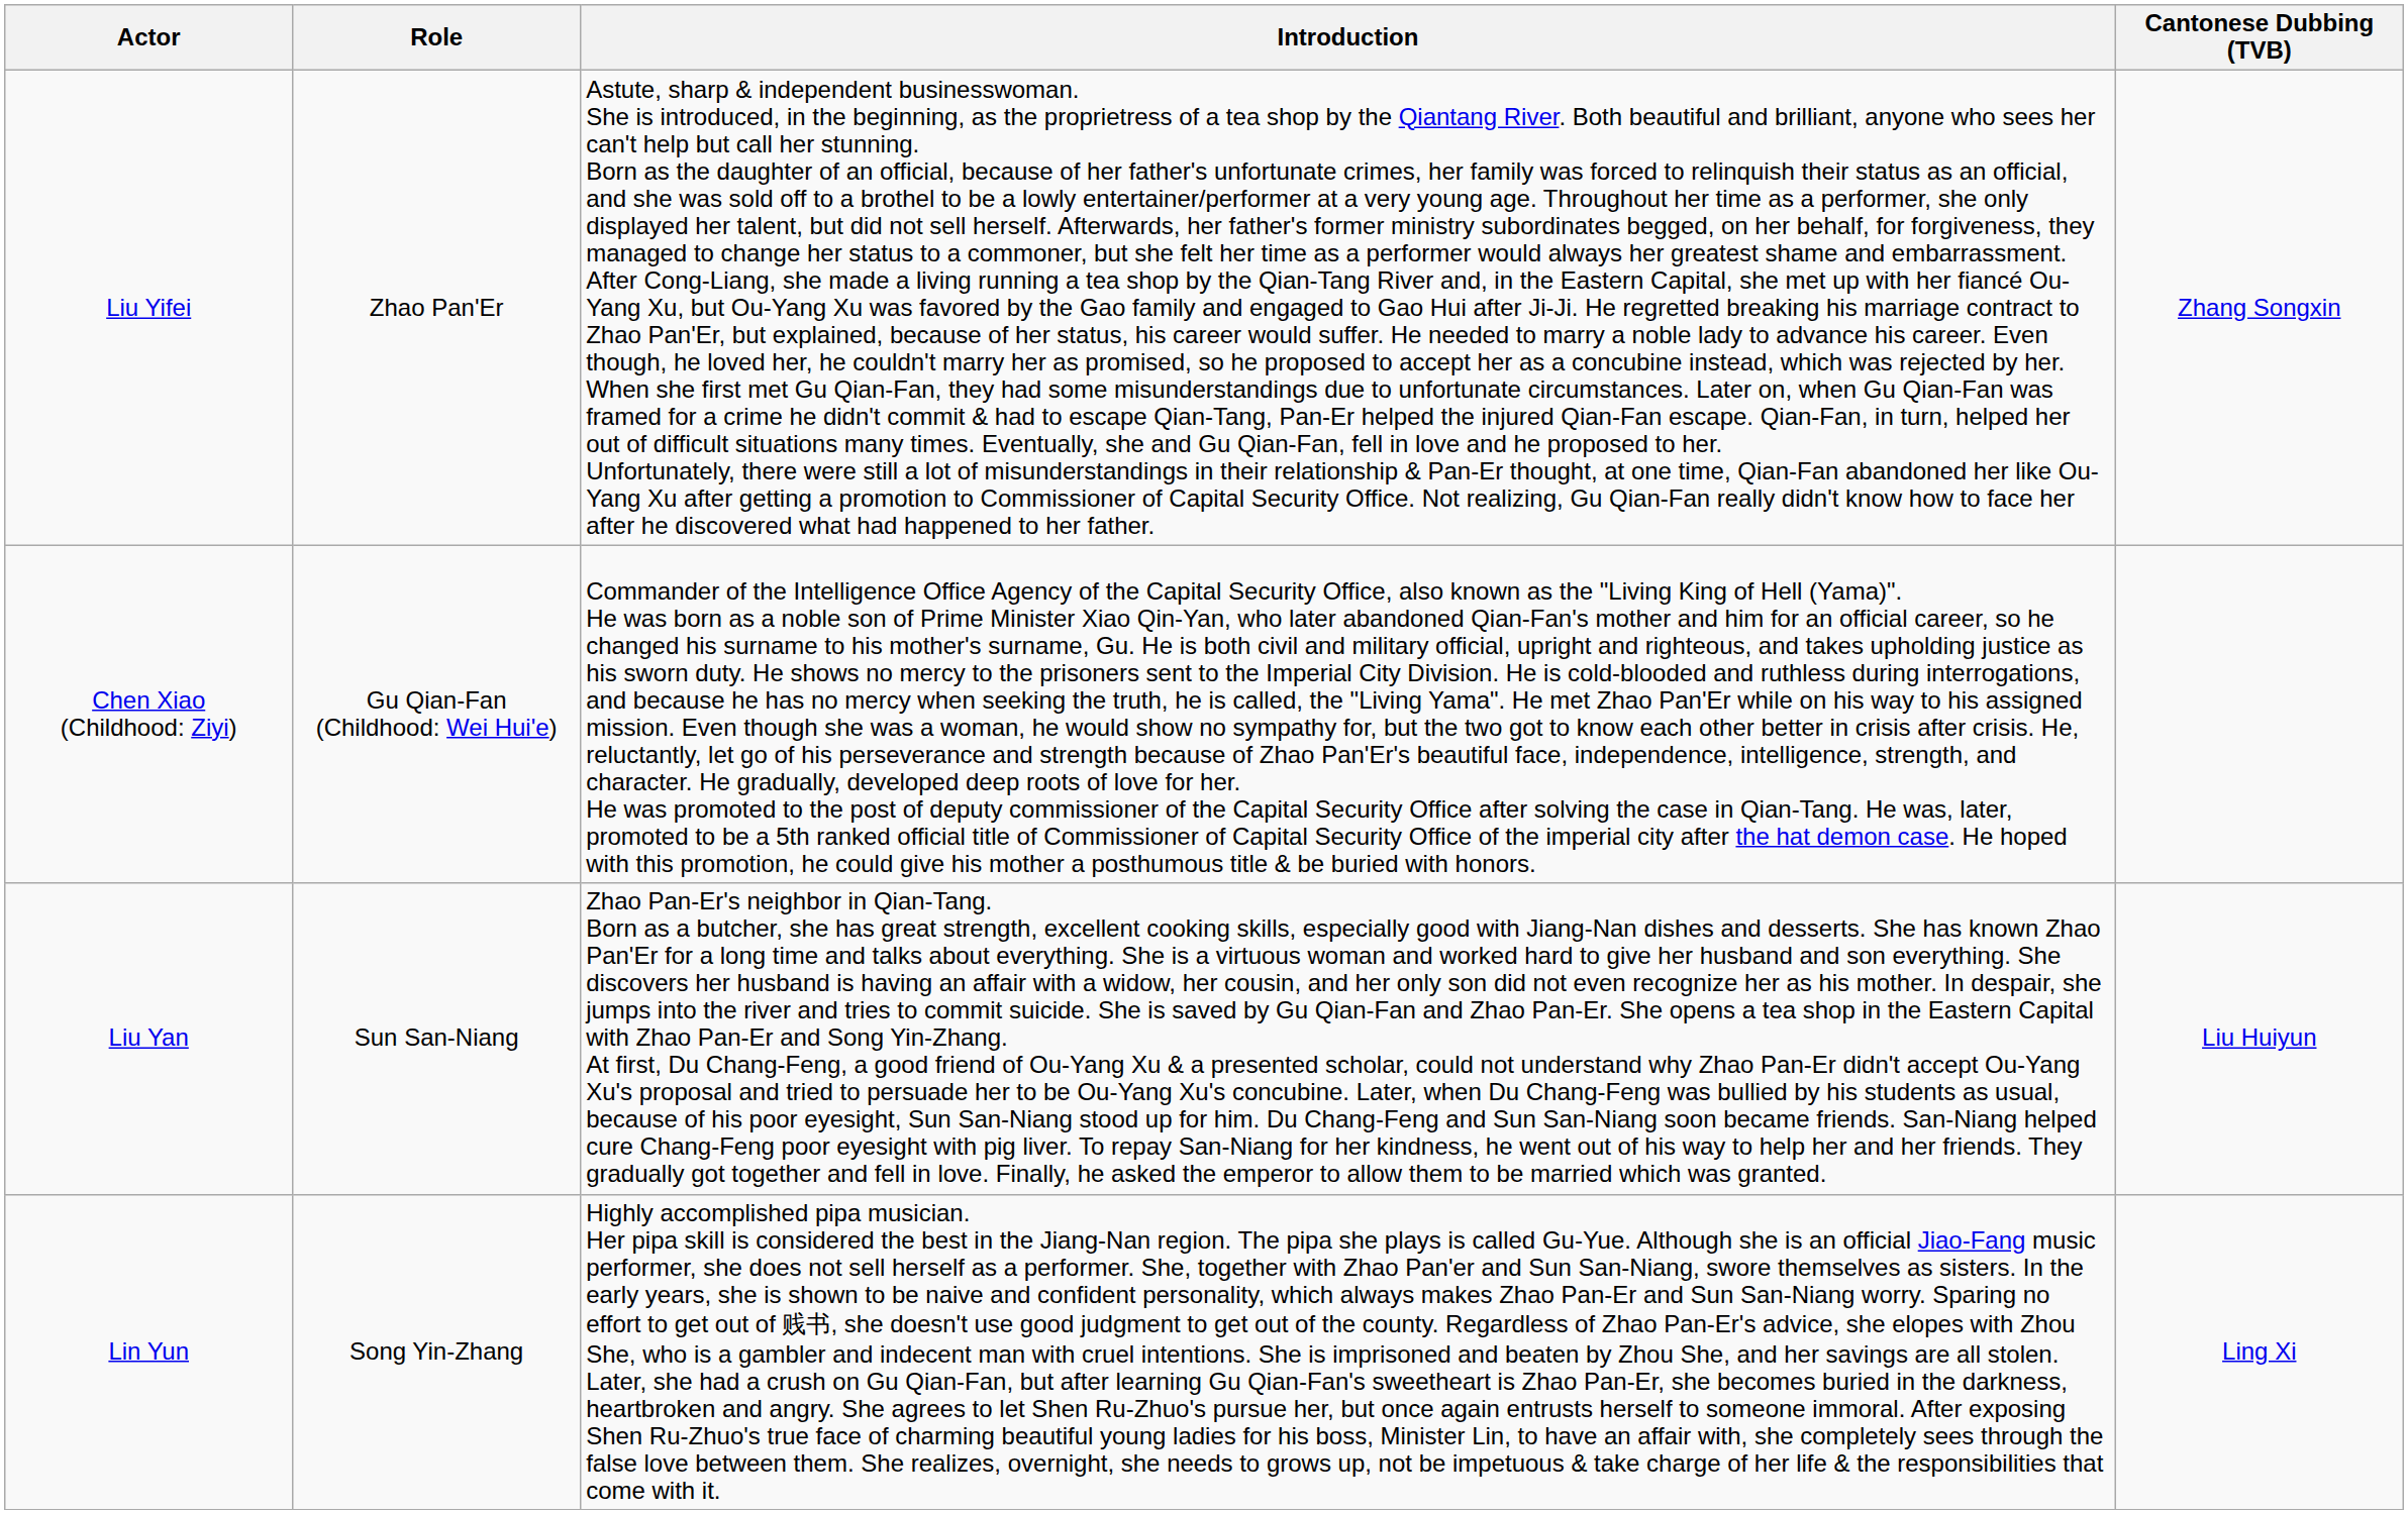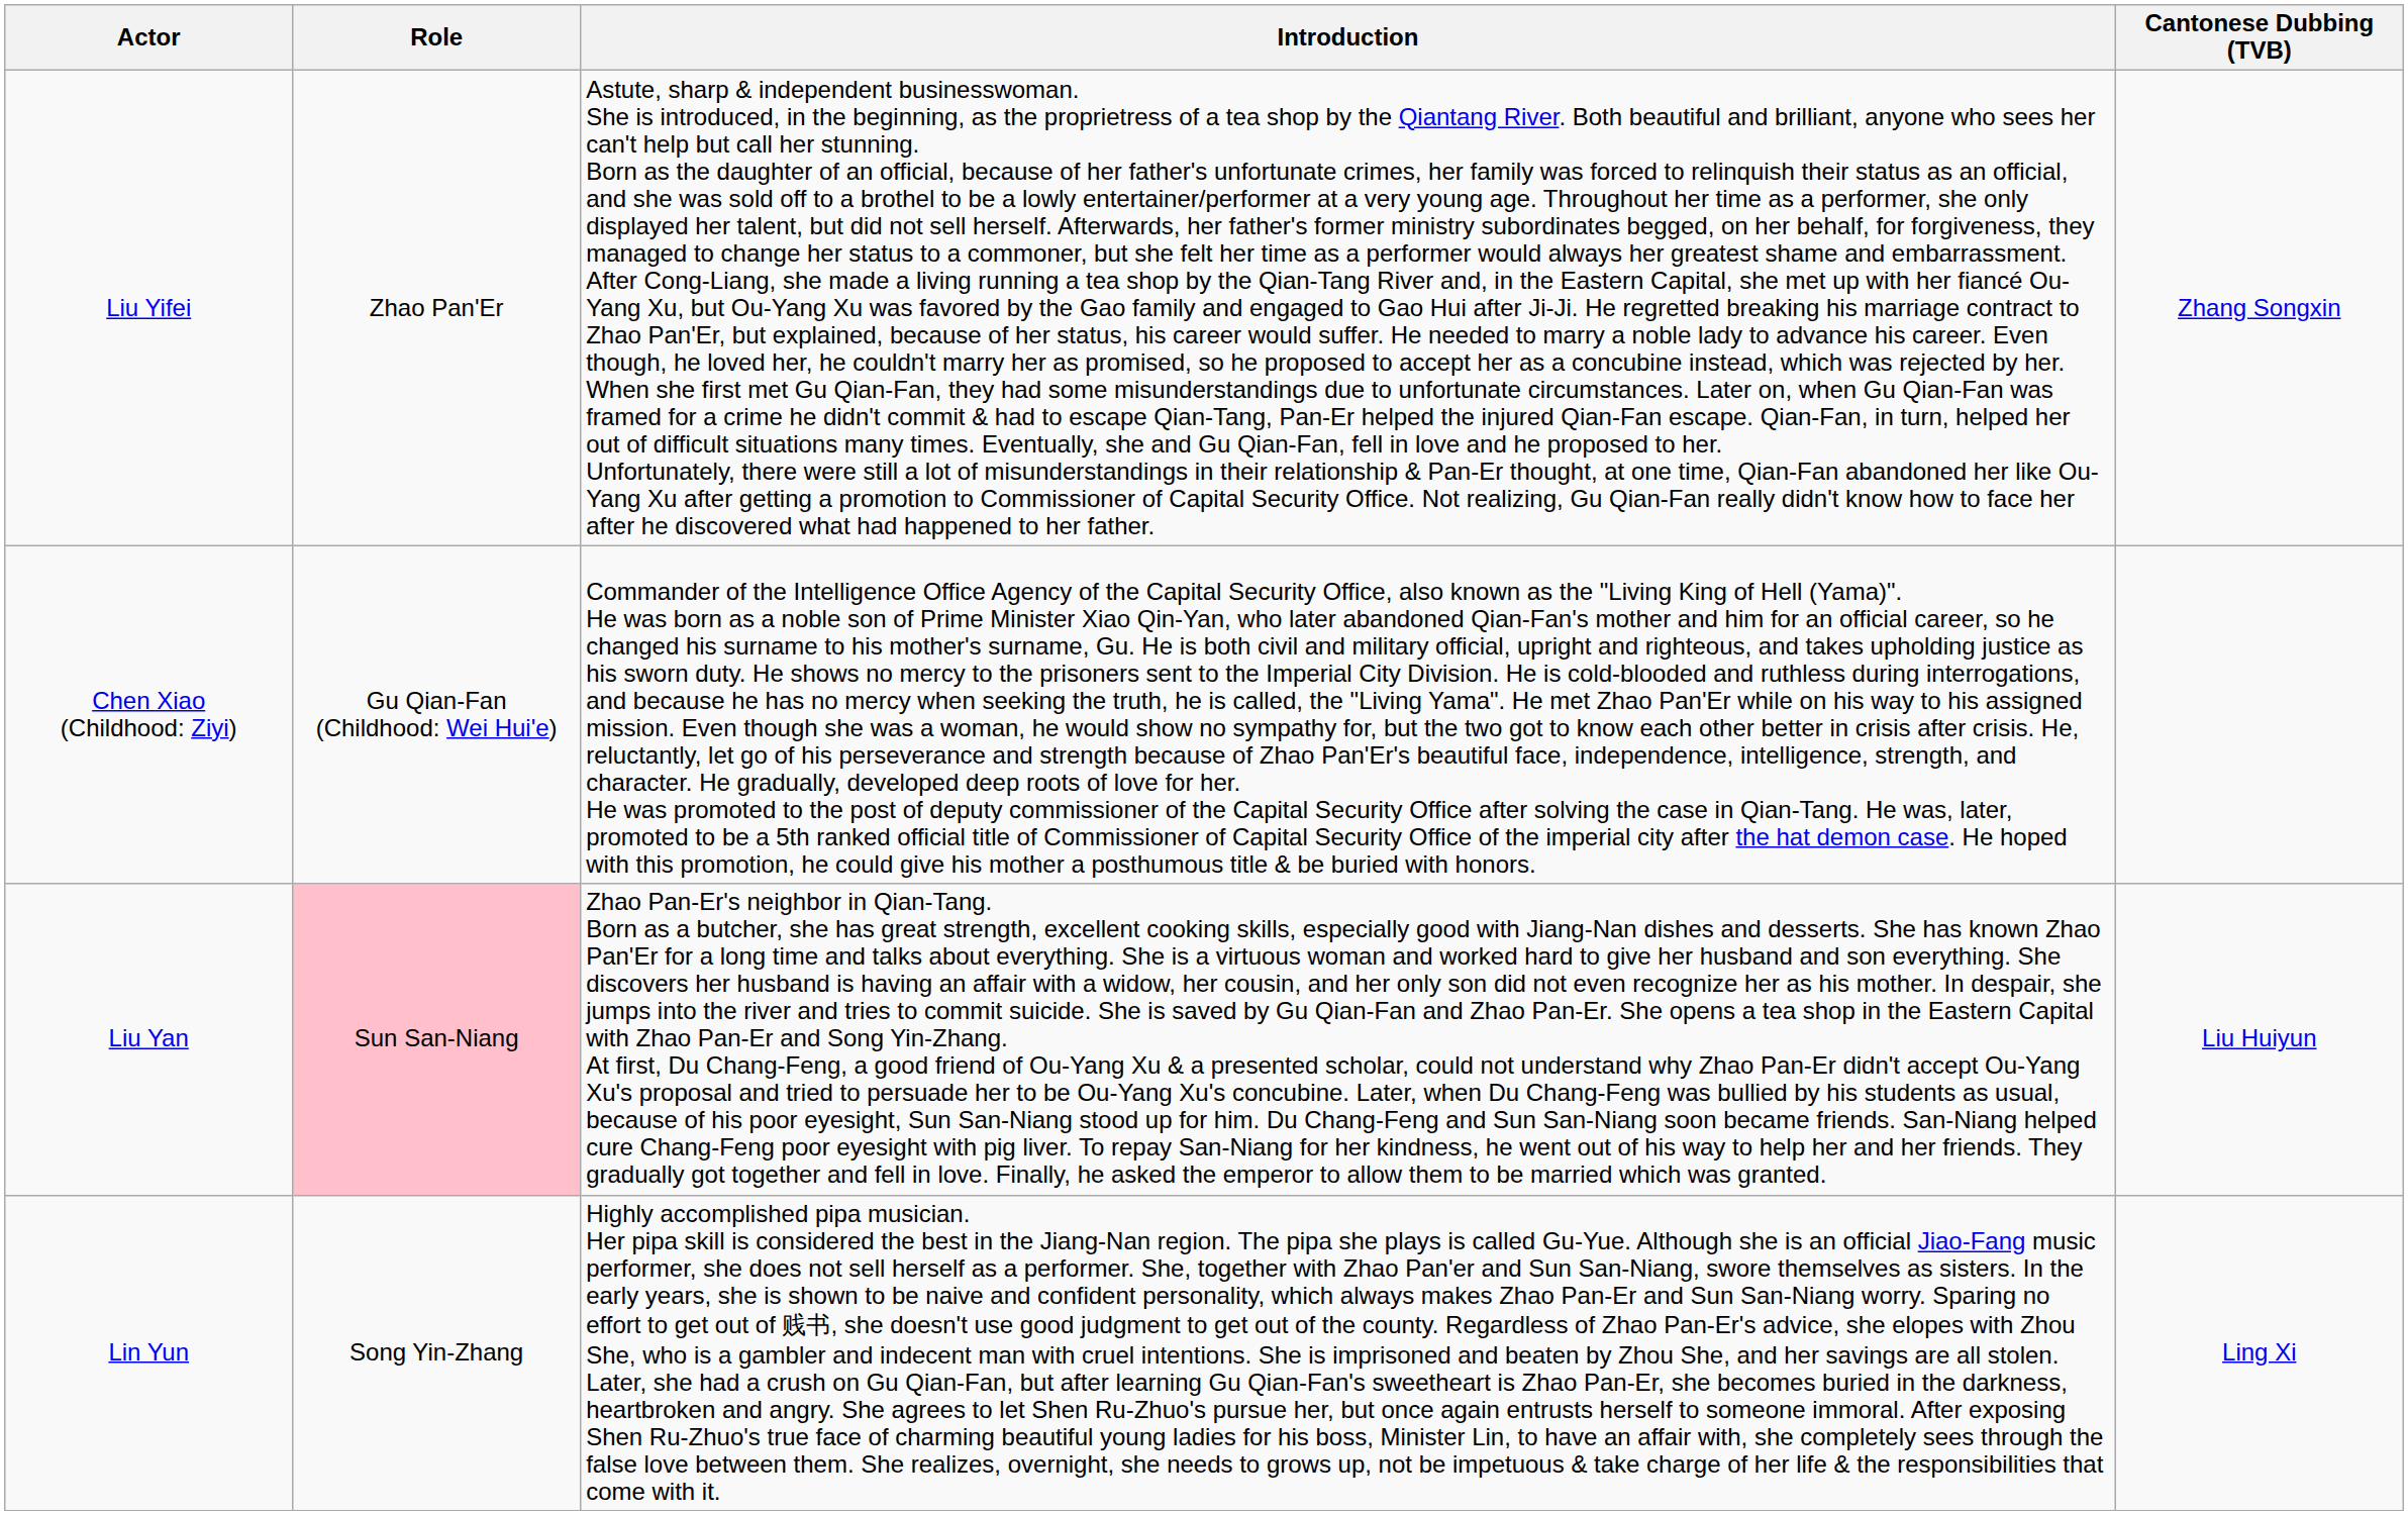Liu Yan | Role: no background -> pink background
